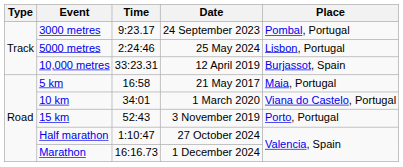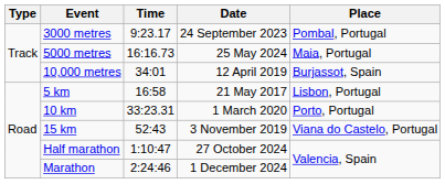5000 metres | Time: 2:24:46 -> 16:16.73
5000 metres | Place: Lisbon, Portugal -> Maia, Portugal
10,000 metres | Time: 33:23.31 -> 34:01
5 km | Place: Maia, Portugal -> Lisbon, Portugal
10 km | Time: 34:01 -> 33:23.31
10 km | Place: Viana do Castelo, Portugal -> Porto, Portugal
15 km | Place: Porto, Portugal -> Viana do Castelo, Portugal
Marathon | Time: 16:16.73 -> 2:24:46
